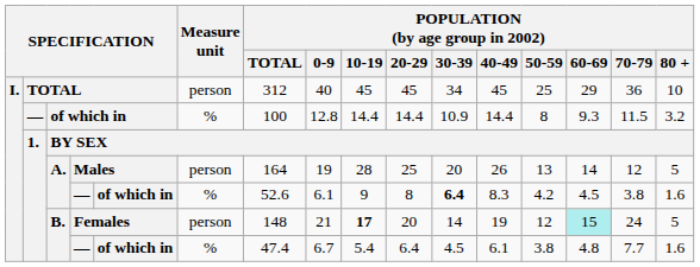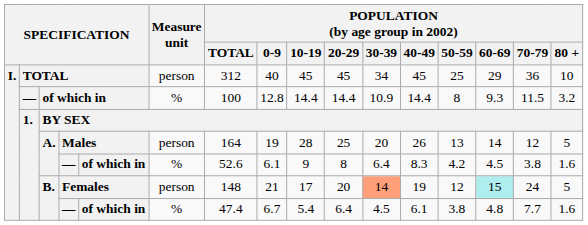A. / — | POPULATION (by age group in 2002) / 30-39: bold -> normal
Females | POPULATION (by age group in 2002) / 10-19: bold -> normal
Females | POPULATION (by age group in 2002) / 30-39: no background -> lightsalmon background
